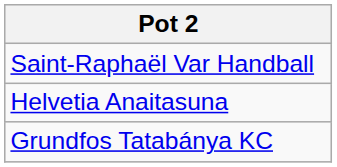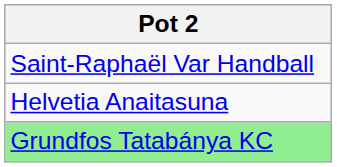row 4 | column 1: no background -> lightgreen background
